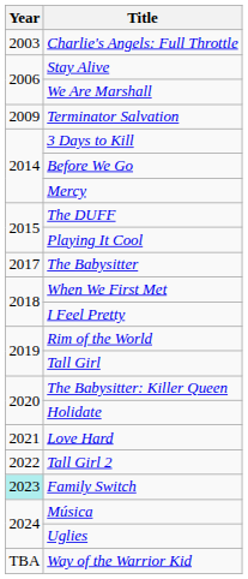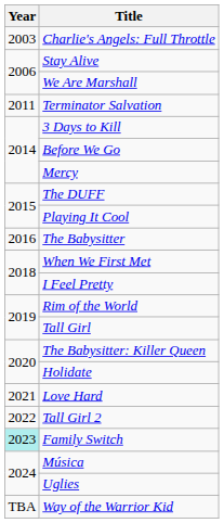Terminator Salvation | Year: 2009 -> 2011
The Babysitter | Year: 2017 -> 2016
